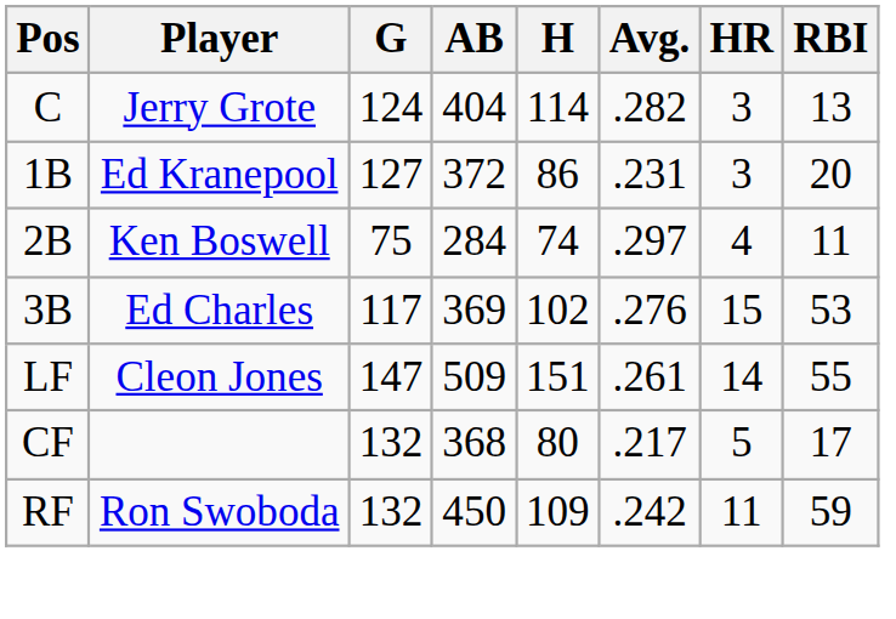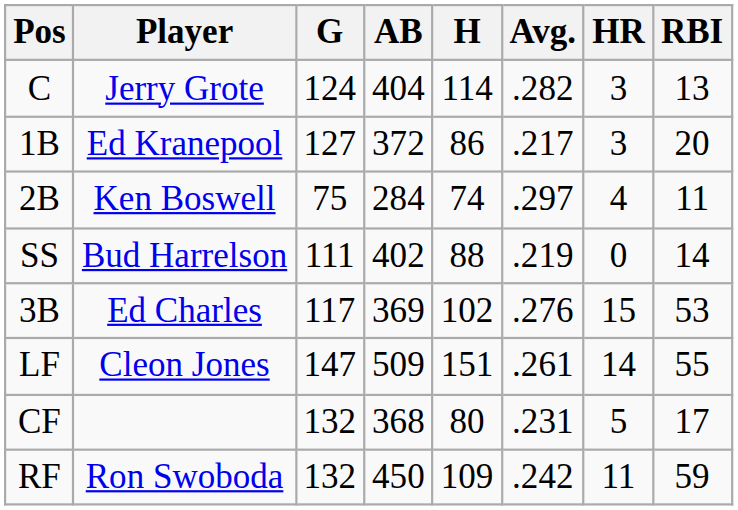1B | Avg.: .231 -> .217
+ row: SS | Bud Harrelson | 111 | 402 | 88 | .219 | 0 | 14
CF | Avg.: .217 -> .231
